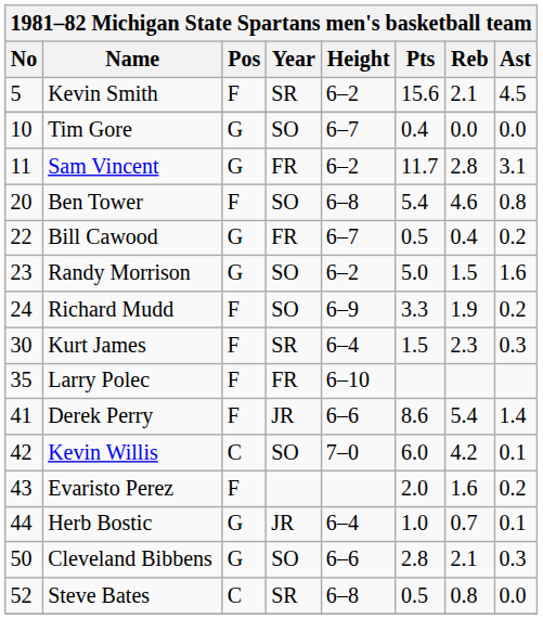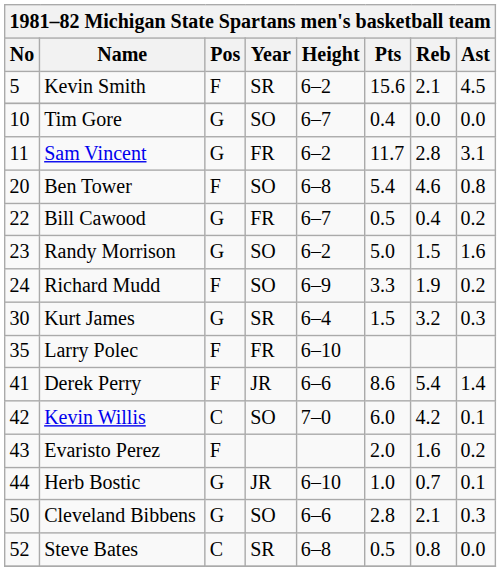Kurt James | Pos: F -> G
Kurt James | Reb: 2.3 -> 3.2
Herb Bostic | Height: 6–4 -> 6–10
